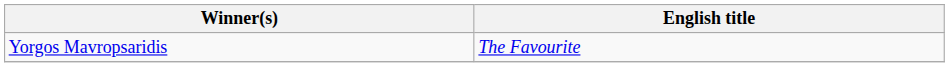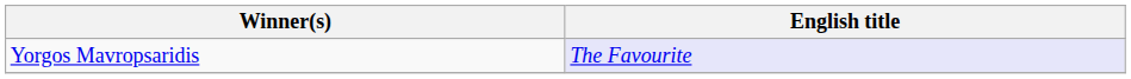Yorgos Mavropsaridis | English title: no background -> lavender background
